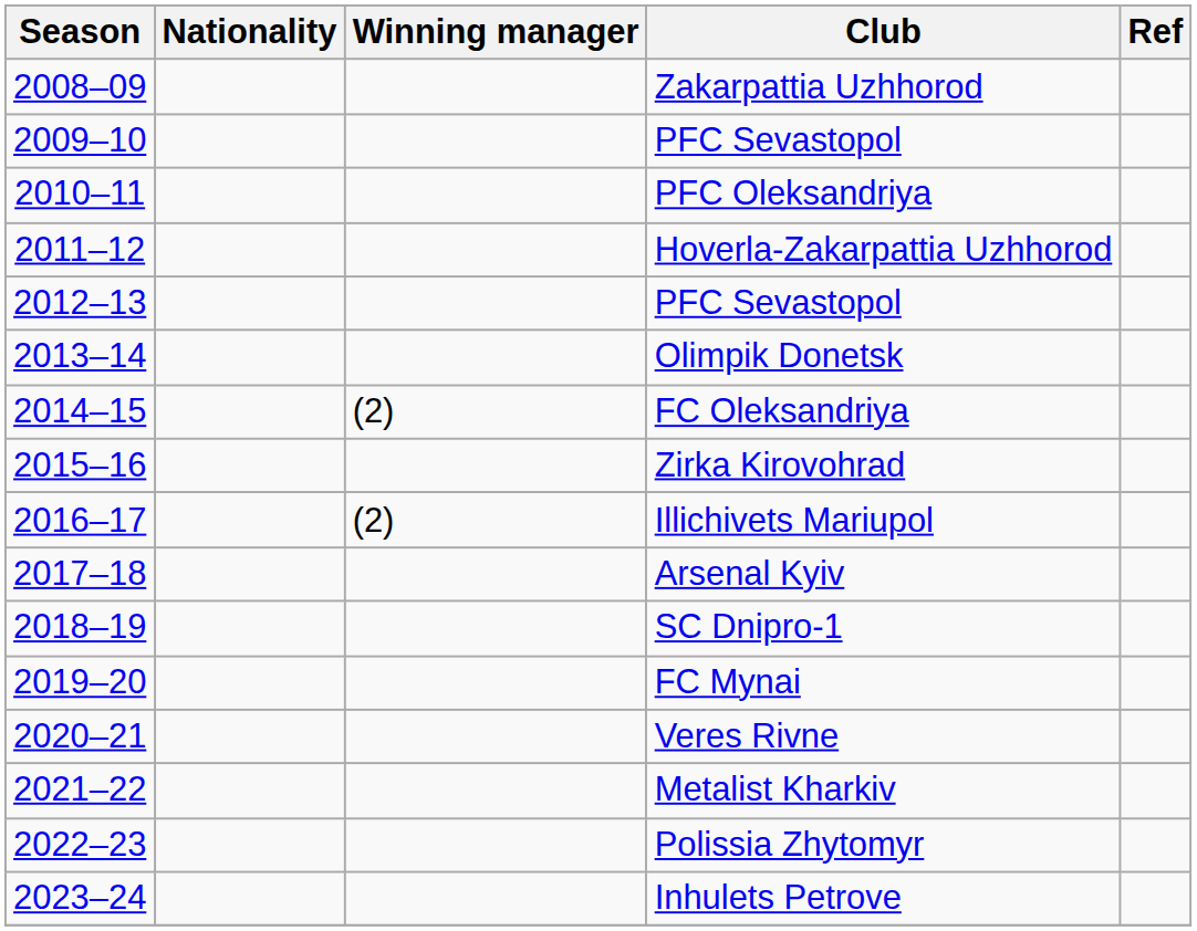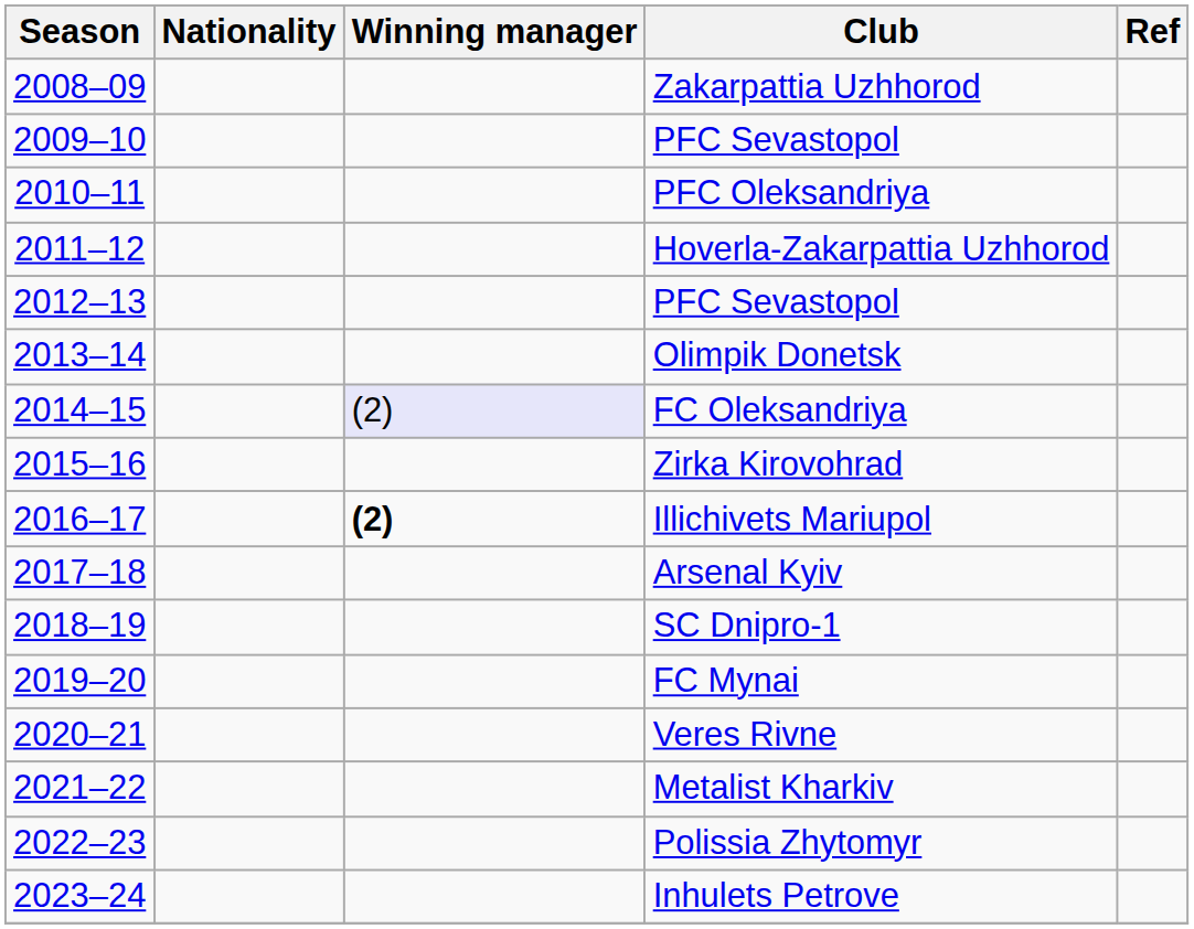FC Oleksandriya | Winning manager: no background -> lavender background
Illichivets Mariupol | Winning manager: normal -> bold
